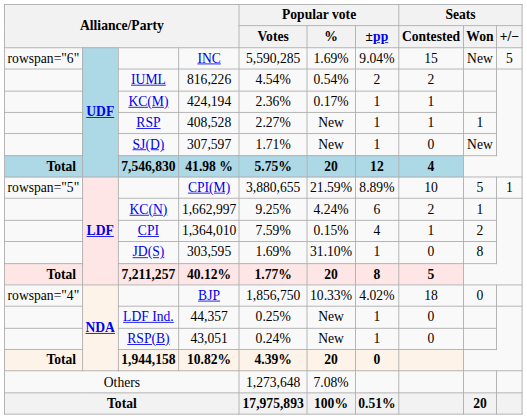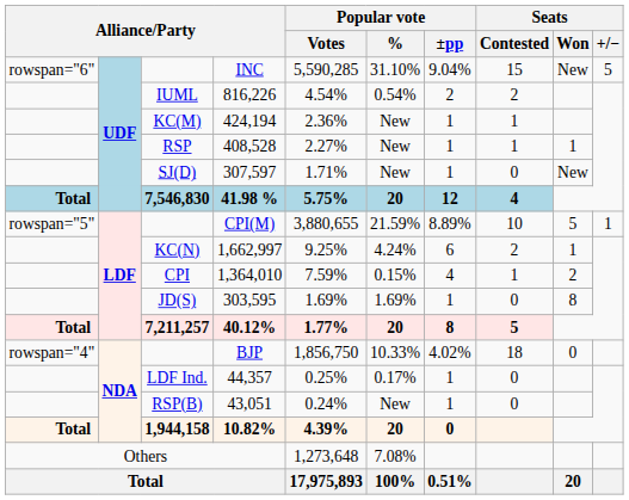INC | Popular vote / %: 1.69% -> 31.10%
424,194 | Popular vote / %: 0.17% -> New
303,595 | Popular vote / %: 31.10% -> 1.69%
44,357 | Popular vote / %: New -> 0.17%
